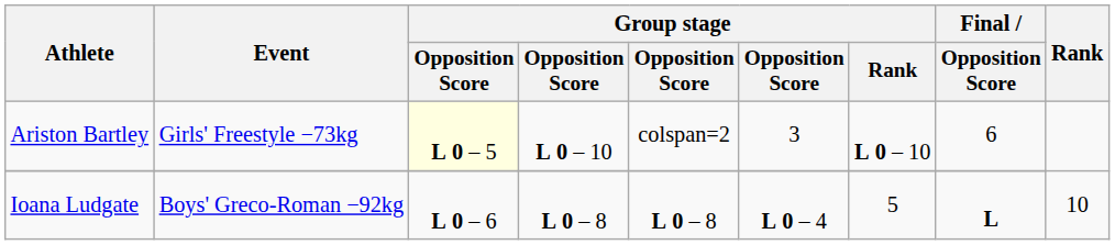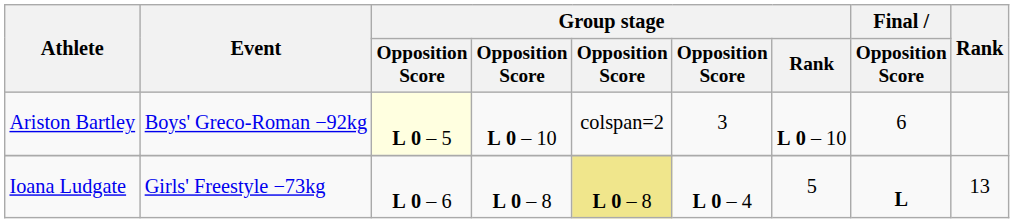Ariston Bartley | Event: Girls' Freestyle −73kg -> Boys' Greco-Roman −92kg
Ioana Ludgate | Event: Boys' Greco-Roman −92kg -> Girls' Freestyle −73kg
Ioana Ludgate | column 5: no background -> khaki background
Ioana Ludgate | Rank: 10 -> 13
